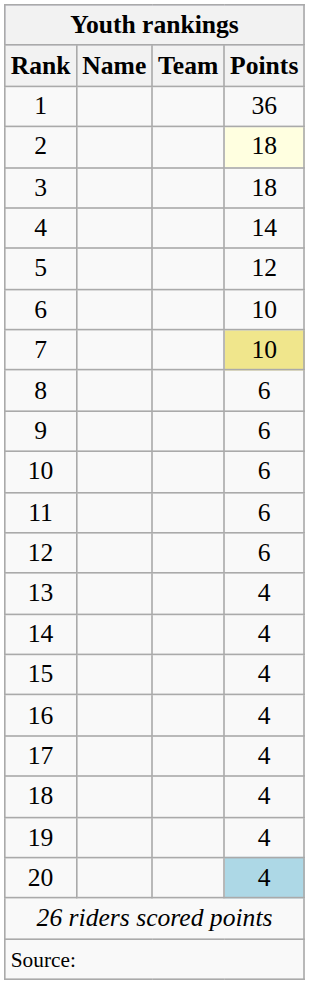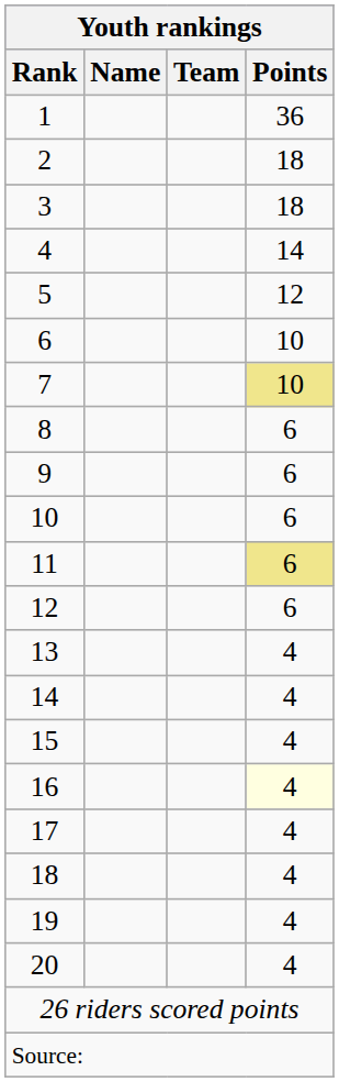2 | Points: lightyellow background -> no background
11 | Points: no background -> khaki background
16 | Points: no background -> lightyellow background
20 | Points: lightblue background -> no background
